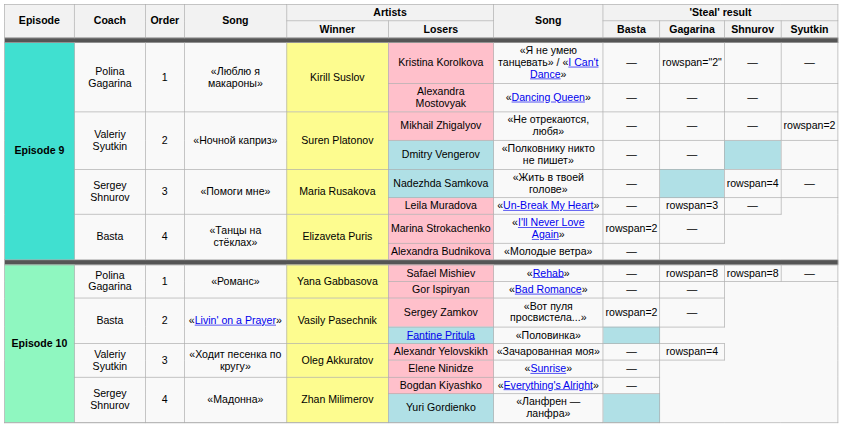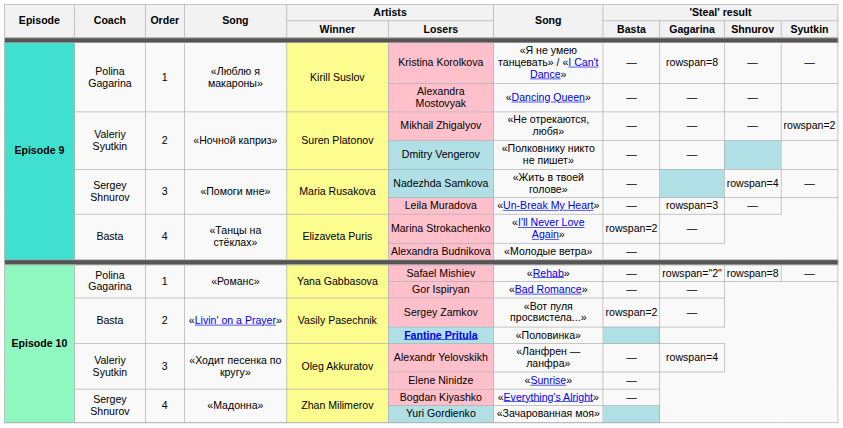row 4 | 'Steal' result / Gagarina: rowspan="2" -> rowspan=8
row 13 | 'Steal' result / Gagarina: rowspan=8 -> rowspan="2"
row 16 | Artists / Losers: normal -> bold
row 17 | column 7: «Зачарованная моя» -> «Ланфрен — ланфра»
row 20 | column 7: «Ланфрен — ланфра» -> «Зачарованная моя»
